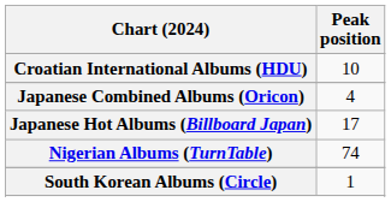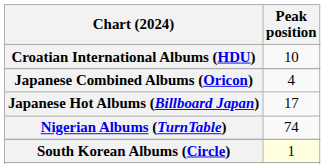South Korean Albums (Circle) | Peak position: no background -> lightyellow background
